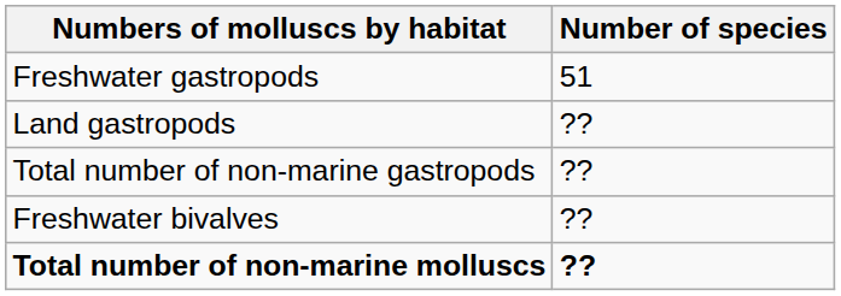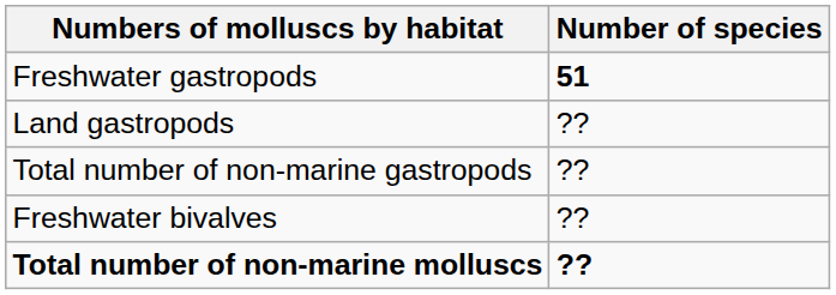Freshwater gastropods | Number of species: normal -> bold
